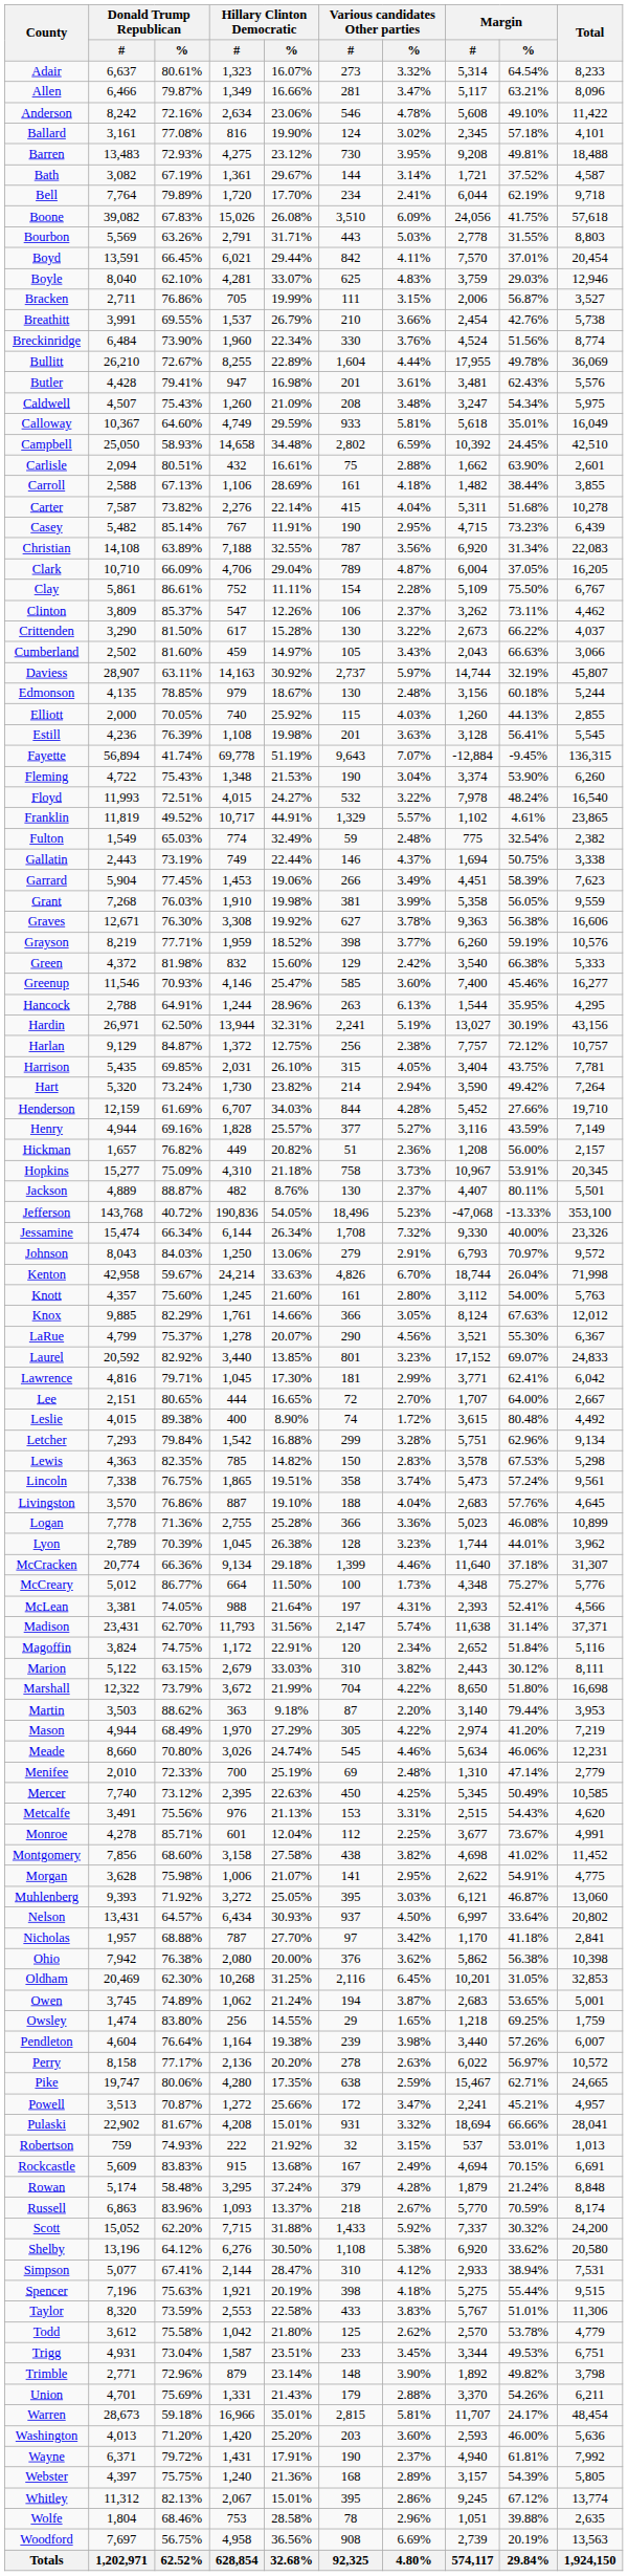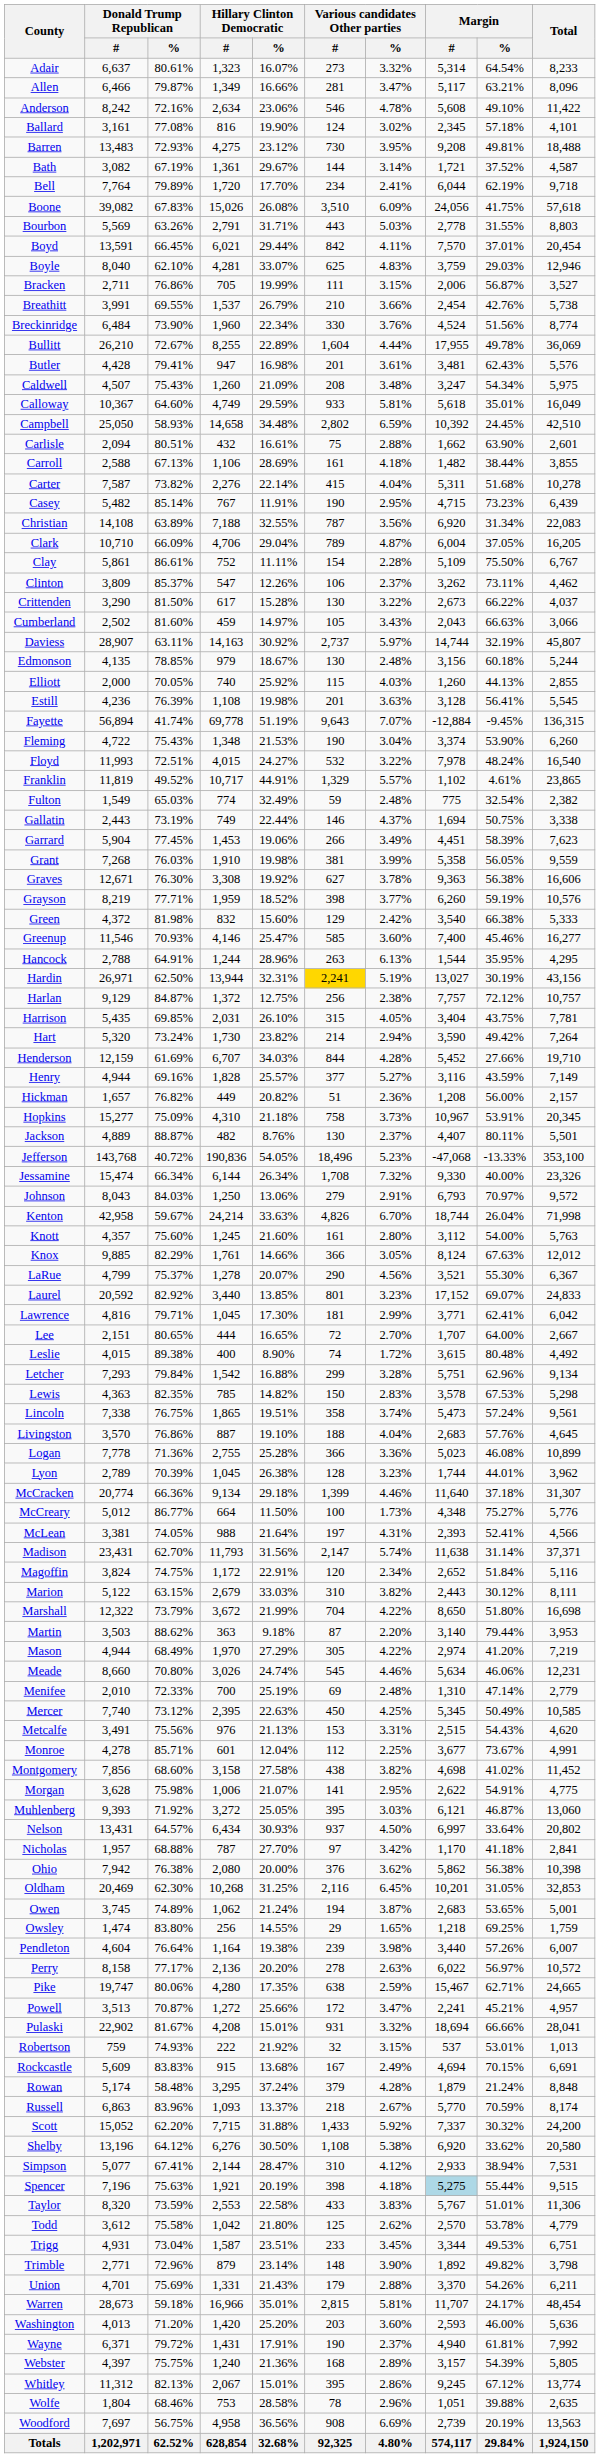Hardin | Various candidates Other parties / #: no background -> gold background
Spencer | Margin / #: no background -> lightblue background
